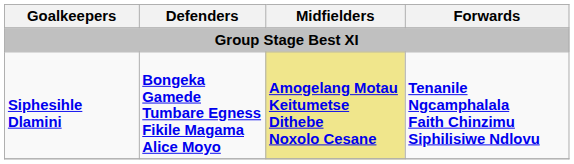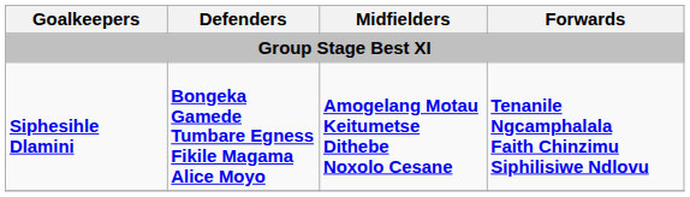Siphesihle Dlamini | Midfielders: khaki background -> no background
